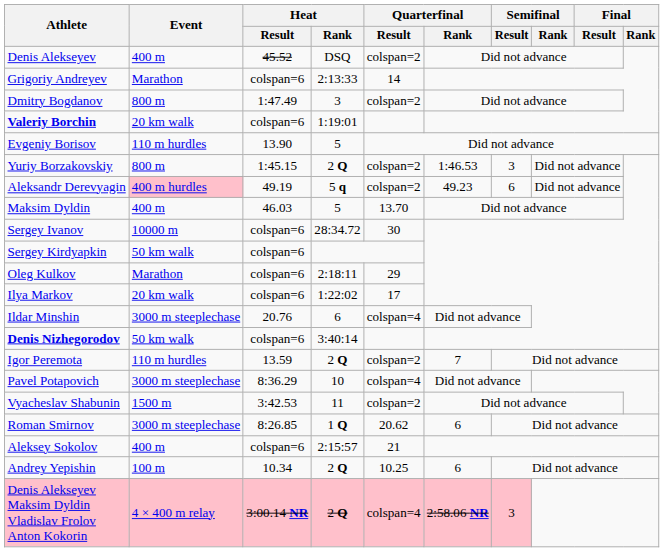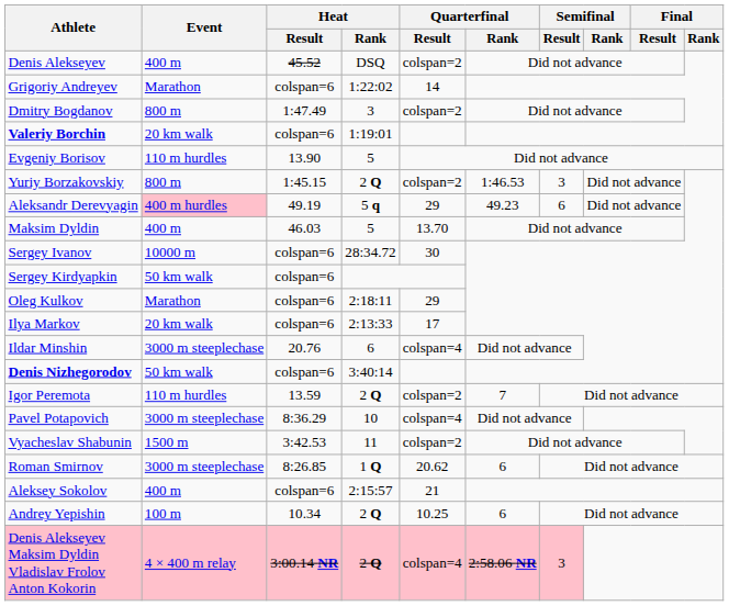Grigoriy Andreyev | Heat / Rank: 2:13:33 -> 1:22:02
Aleksandr Derevyagin | Quarterfinal / Result: colspan=2 -> 29
Ilya Markov | Heat / Rank: 1:22:02 -> 2:13:33
